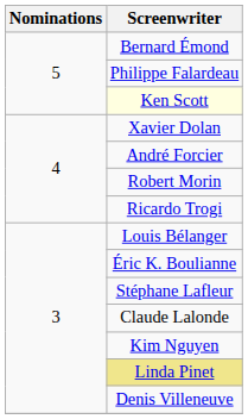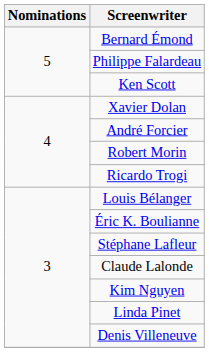Ken Scott | Screenwriter: lightyellow background -> no background
Linda Pinet | Screenwriter: khaki background -> no background
